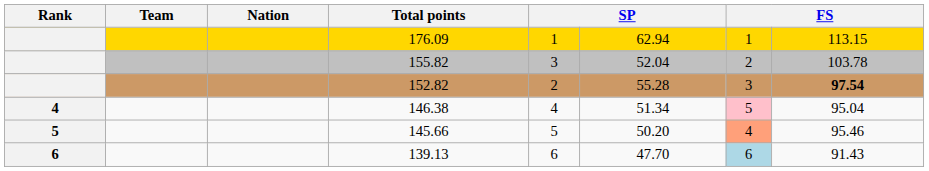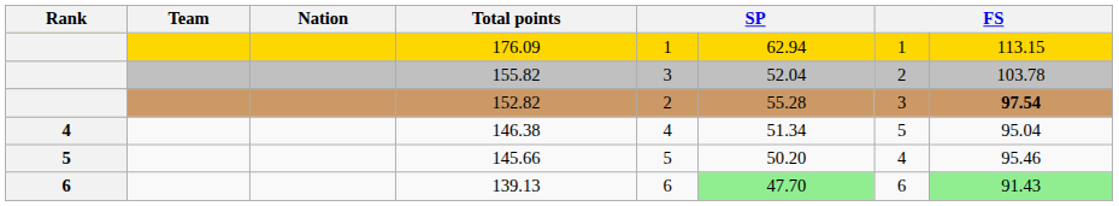146.38 | column 7: pink background -> no background
145.66 | column 7: lightsalmon background -> no background
139.13 | column 6: no background -> lightgreen background
139.13 | column 7: lightblue background -> no background
139.13 | column 8: no background -> lightgreen background
